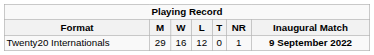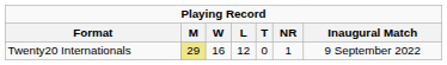Twenty20 Internationals | M: no background -> khaki background
Twenty20 Internationals | Inaugural Match: bold -> normal
